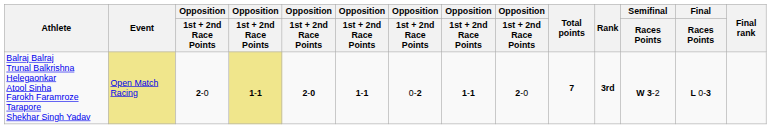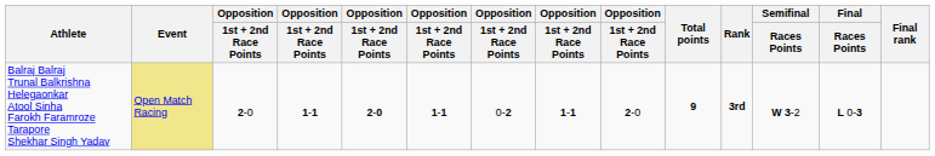row 3 | column 4: khaki background -> no background
row 3 | Total points: 7 -> 9
